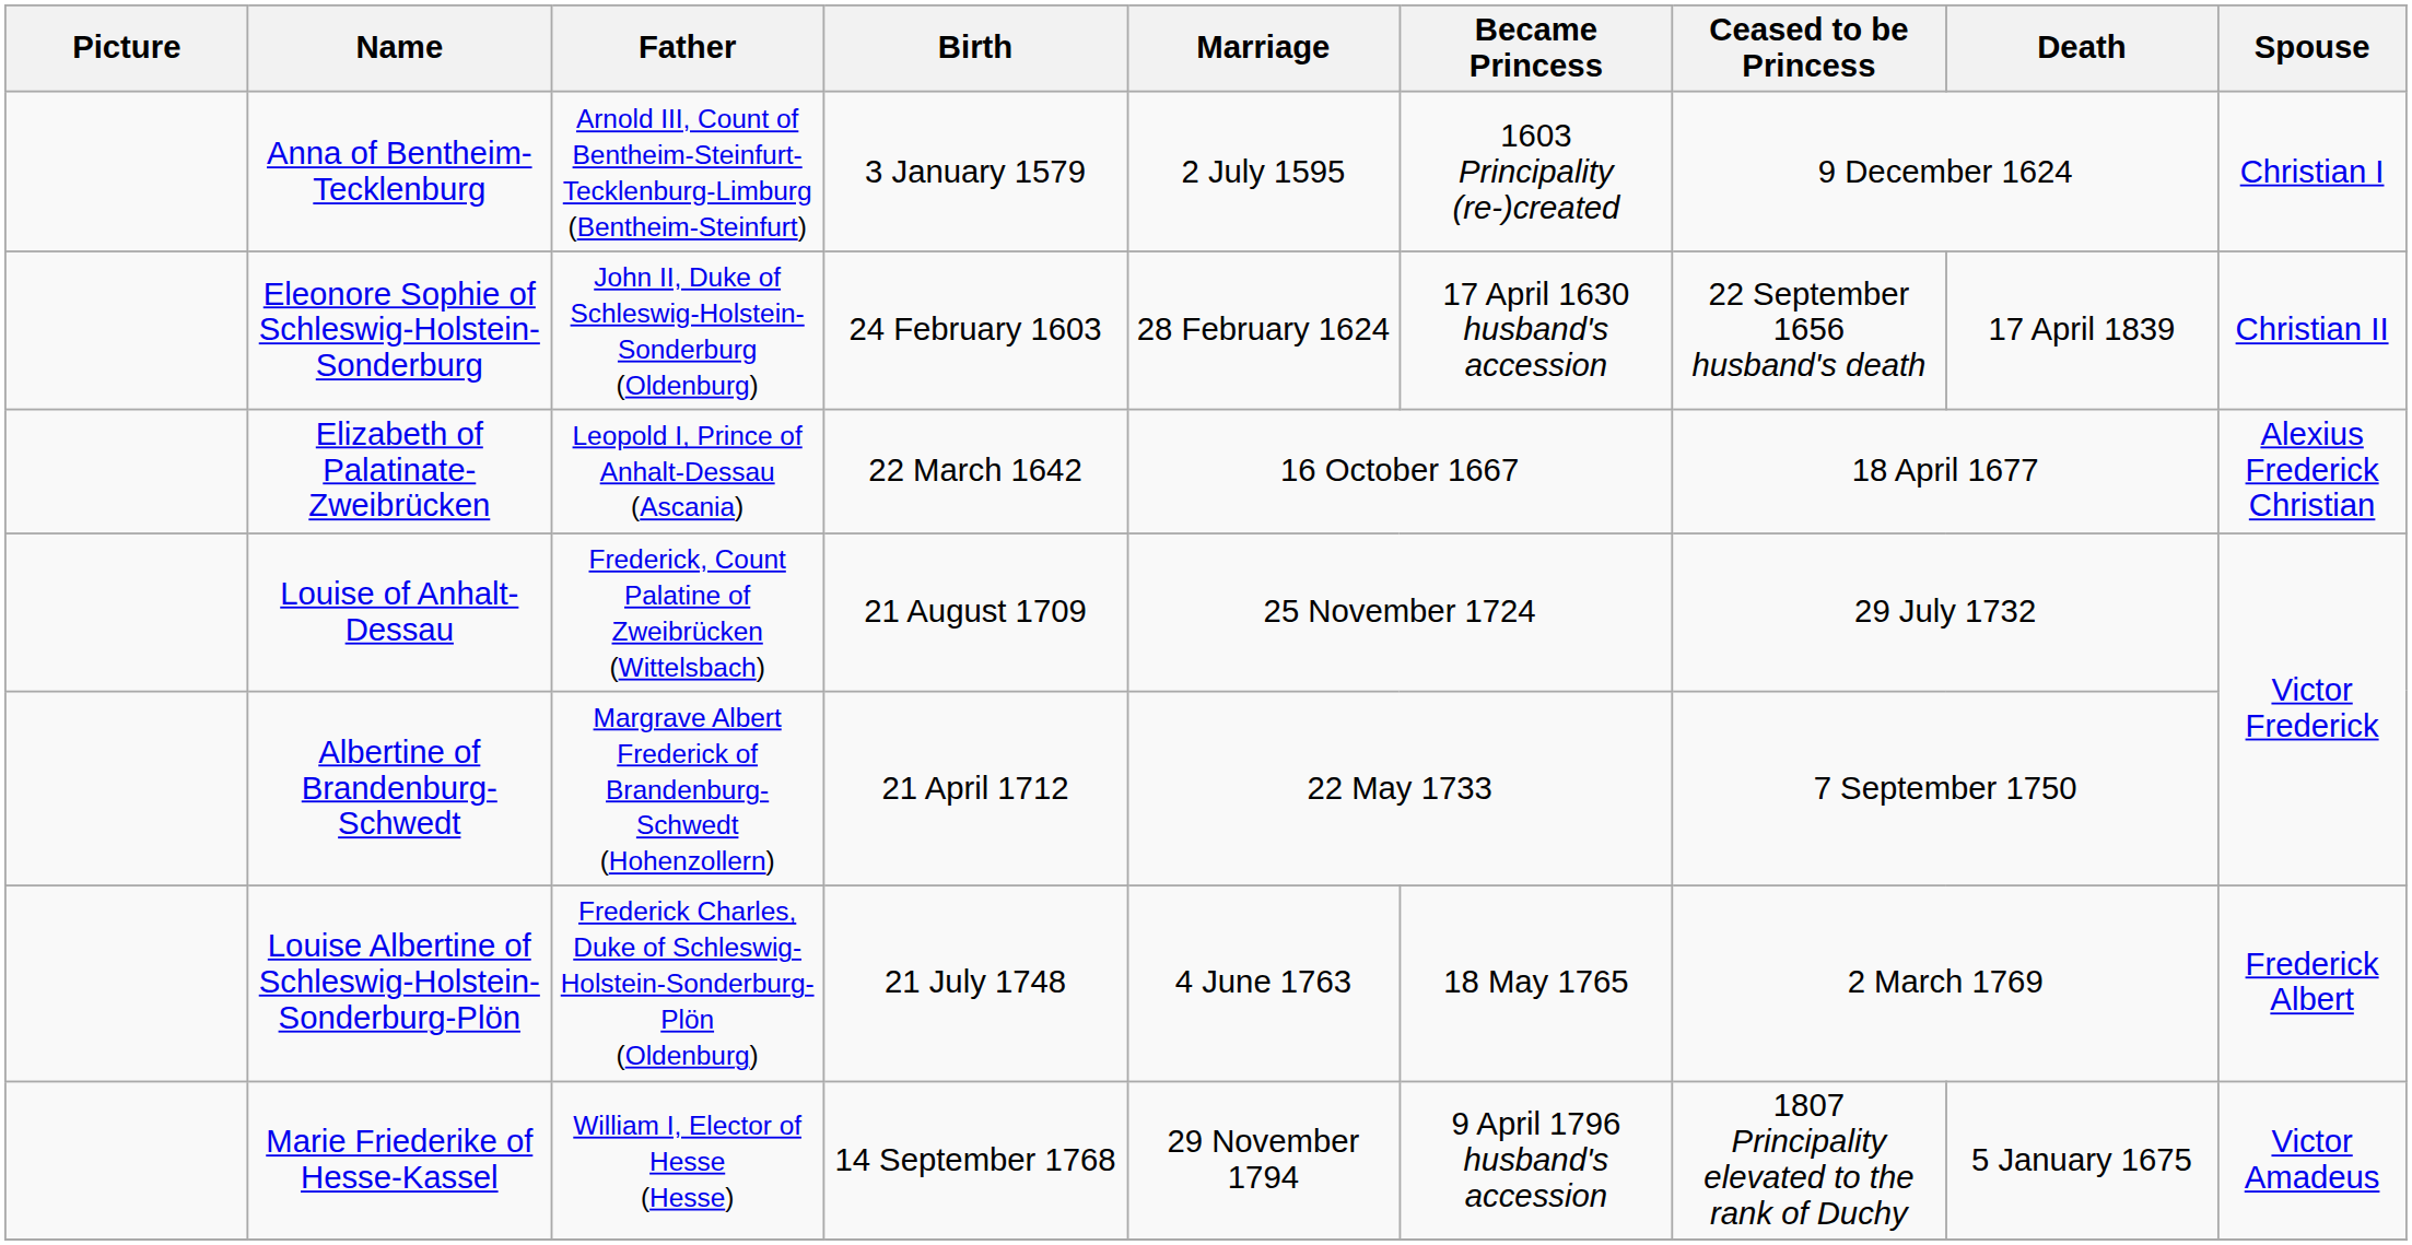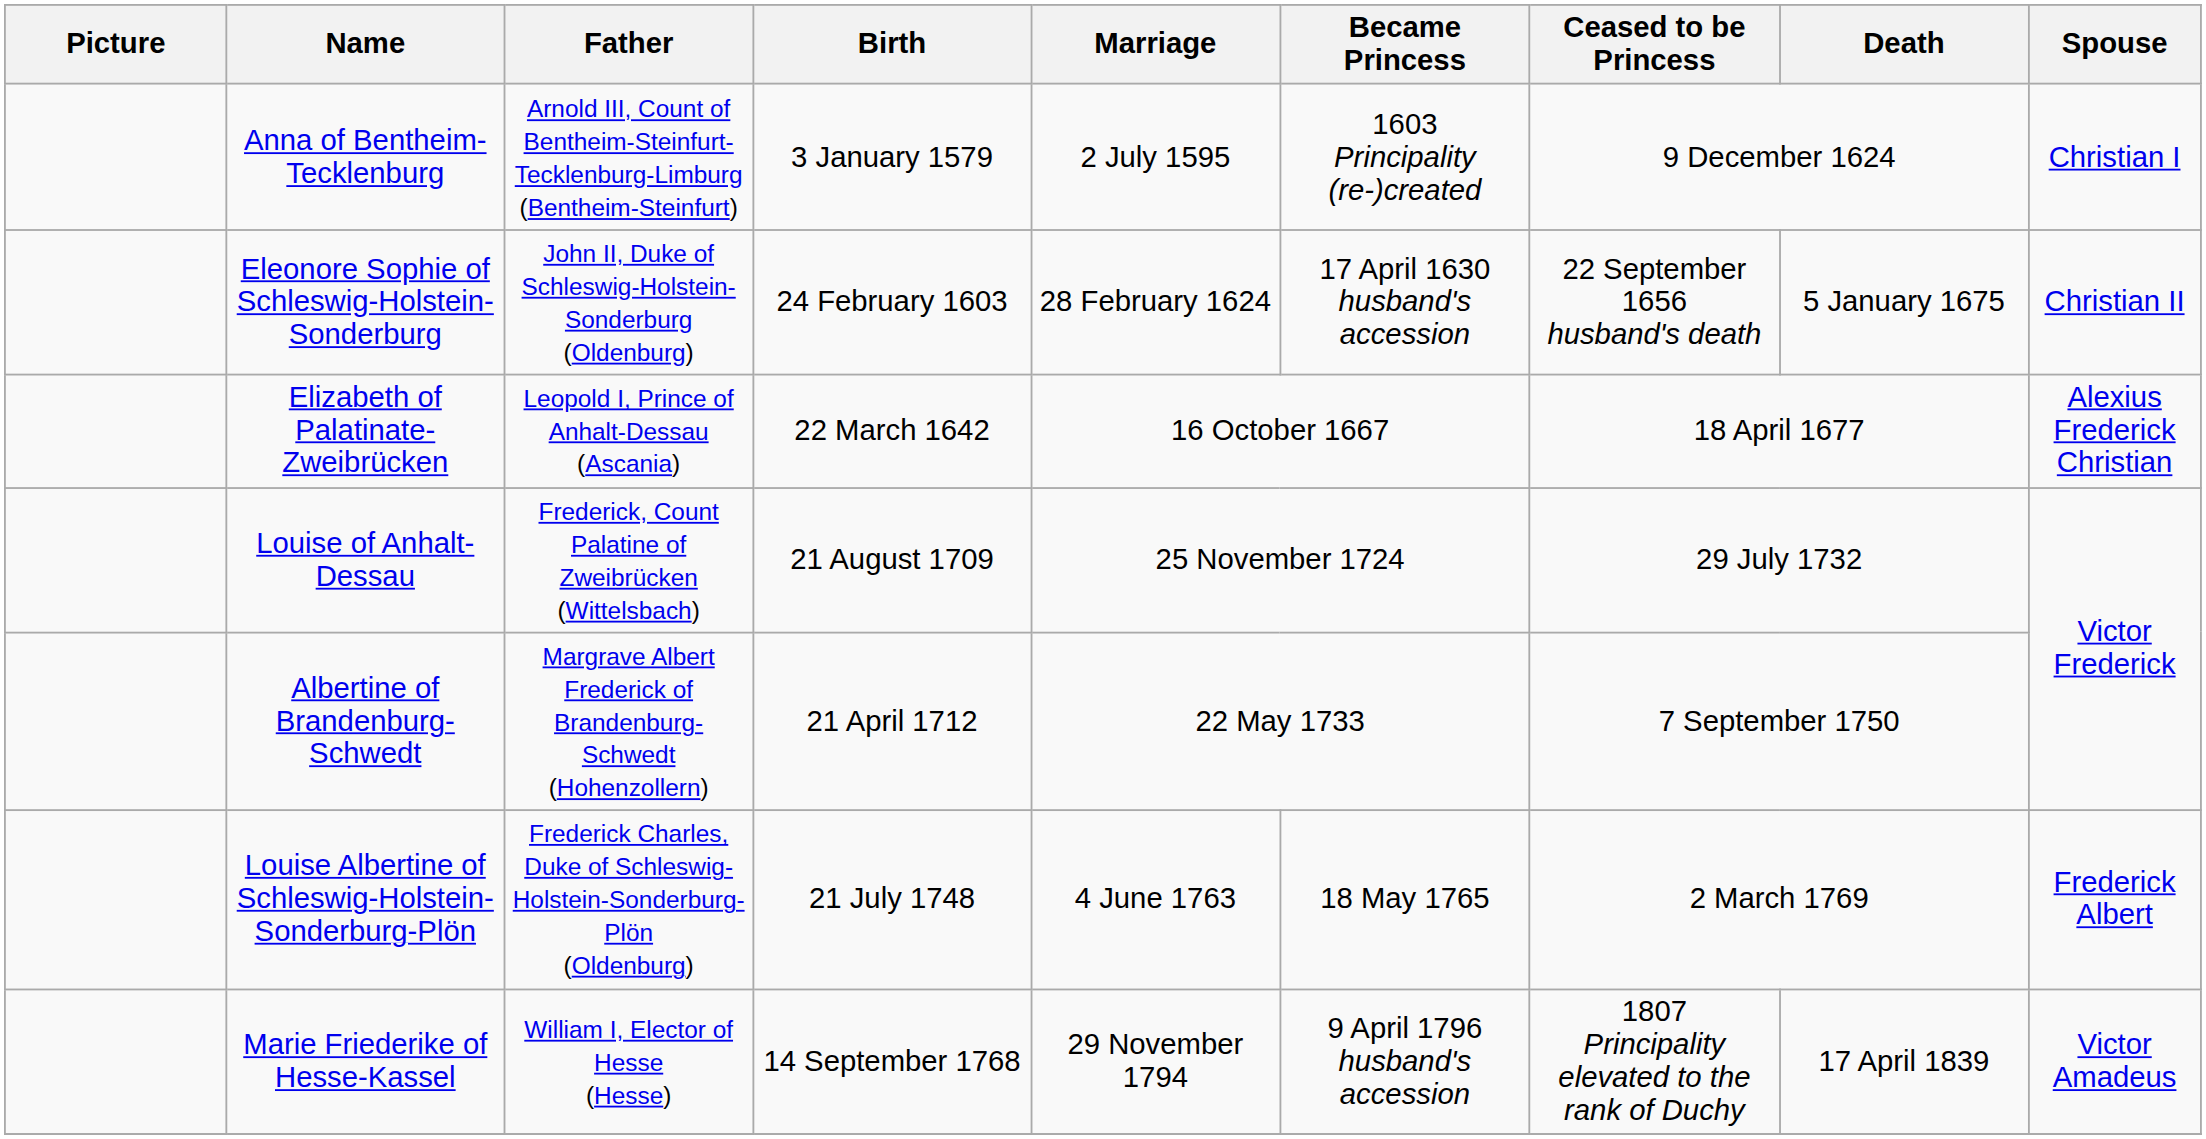Eleonore Sophie of Schleswig-Holstein-Sonderburg | Death: 17 April 1839 -> 5 January 1675
Marie Friederike of Hesse-Kassel | Death: 5 January 1675 -> 17 April 1839
